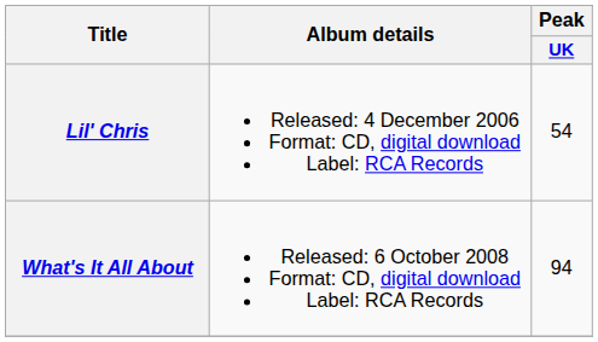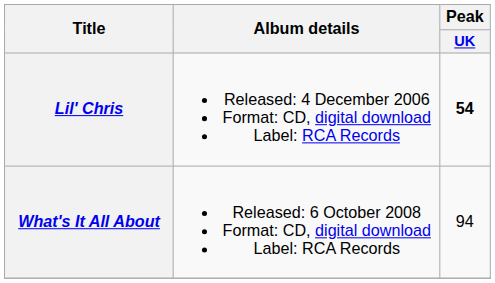Lil' Chris | Peak / UK: normal -> bold
